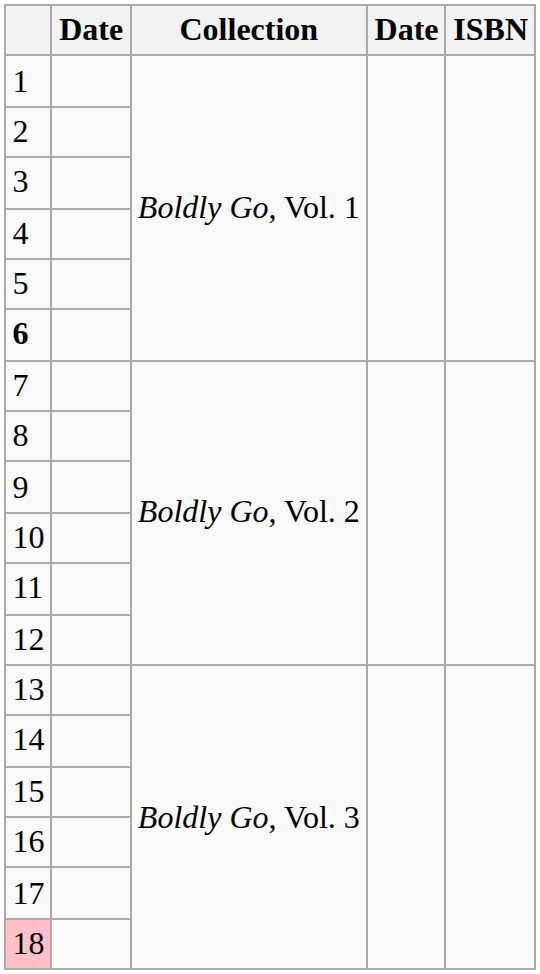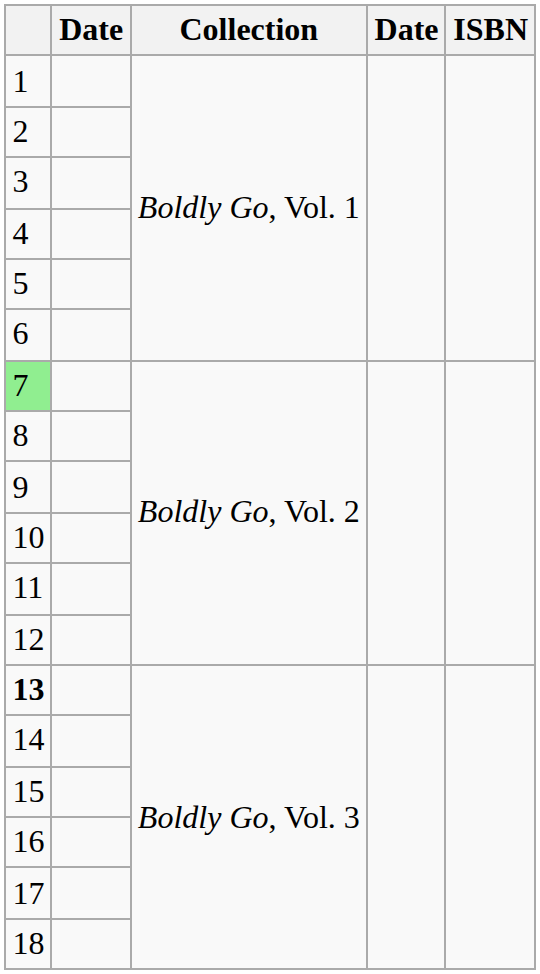6 | column 1: bold -> normal
7 | column 1: no background -> lightgreen background
13 | column 1: normal -> bold
18 | column 1: pink background -> no background
